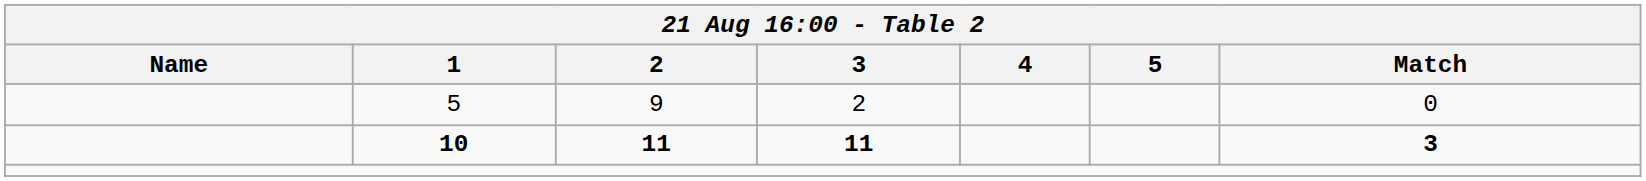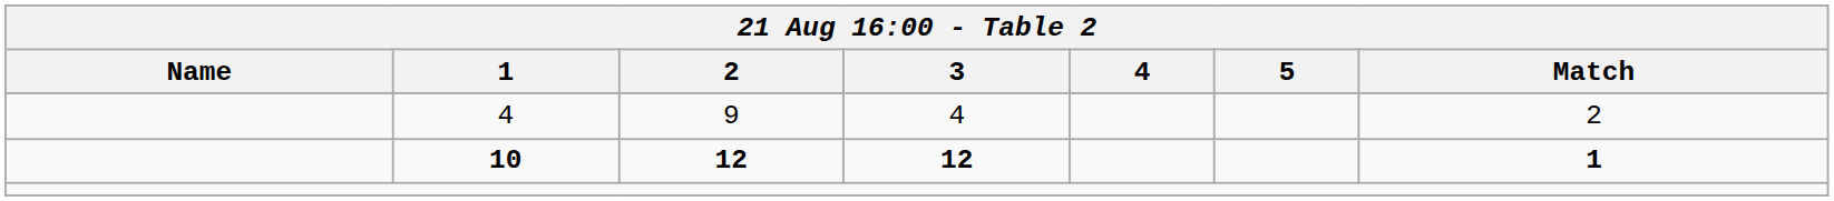row 3 | 1: 5 -> 4
row 3 | 3: 2 -> 4
row 3 | Match: 0 -> 2
row 4 | 2: 11 -> 12
row 4 | 3: 11 -> 12
row 4 | Match: 3 -> 1
